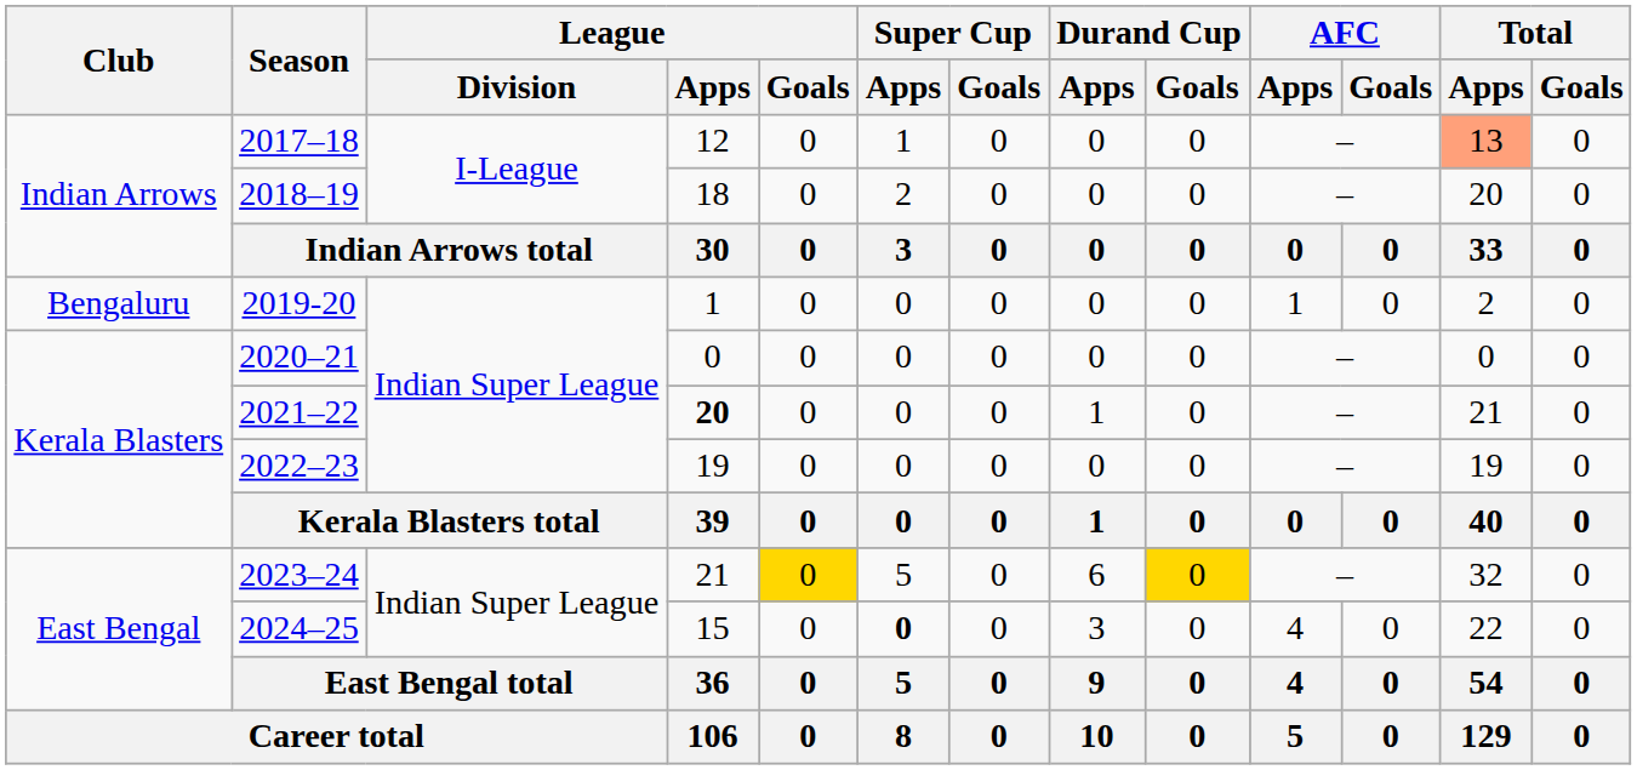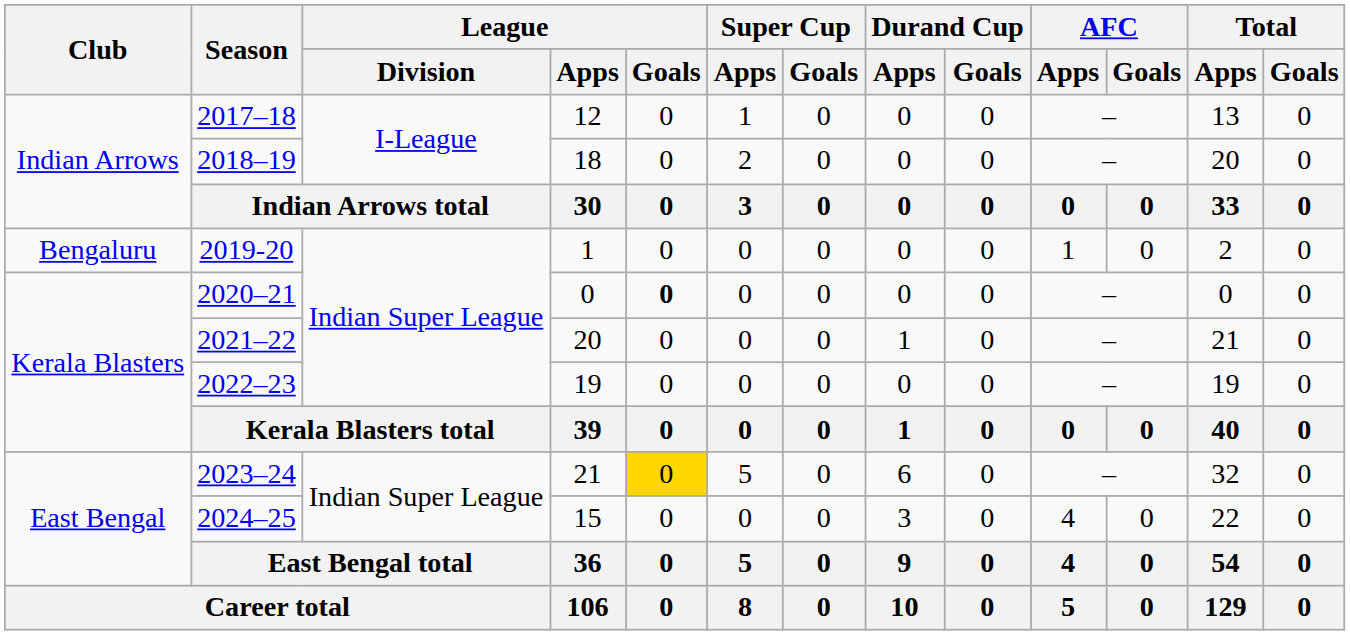2017–18 | Total / Apps: lightsalmon background -> no background
2020–21 | League / Goals: normal -> bold
2021–22 | League / Apps: bold -> normal
2023–24 | Durand Cup / Goals: gold background -> no background
2024–25 | Super Cup / Apps: bold -> normal
